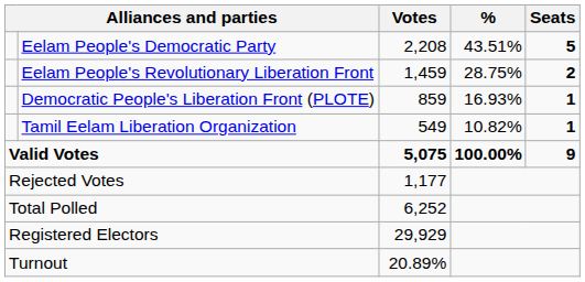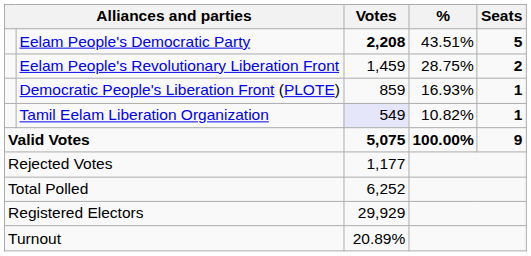Eelam People's Democratic Party | Votes: normal -> bold
Tamil Eelam Liberation Organization | Votes: no background -> lavender background
